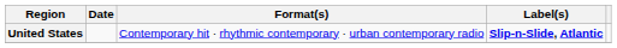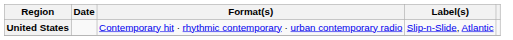United States | Label(s): bold -> normal
